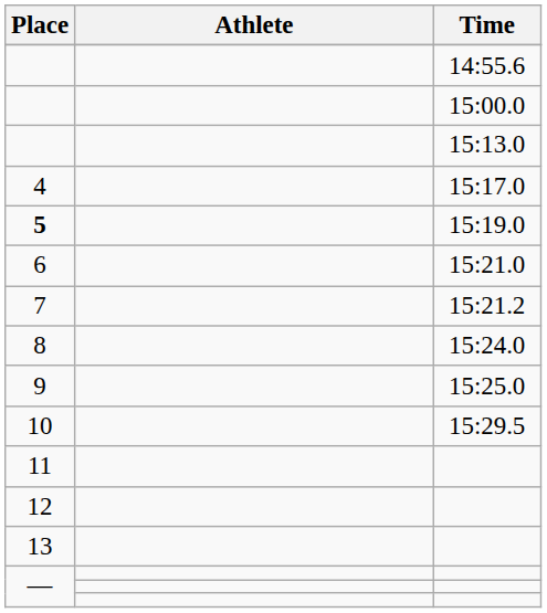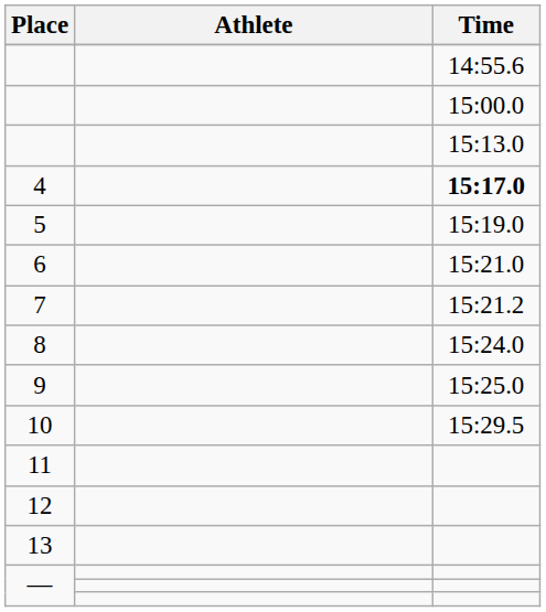4 | Time: normal -> bold
5 | Place: bold -> normal
